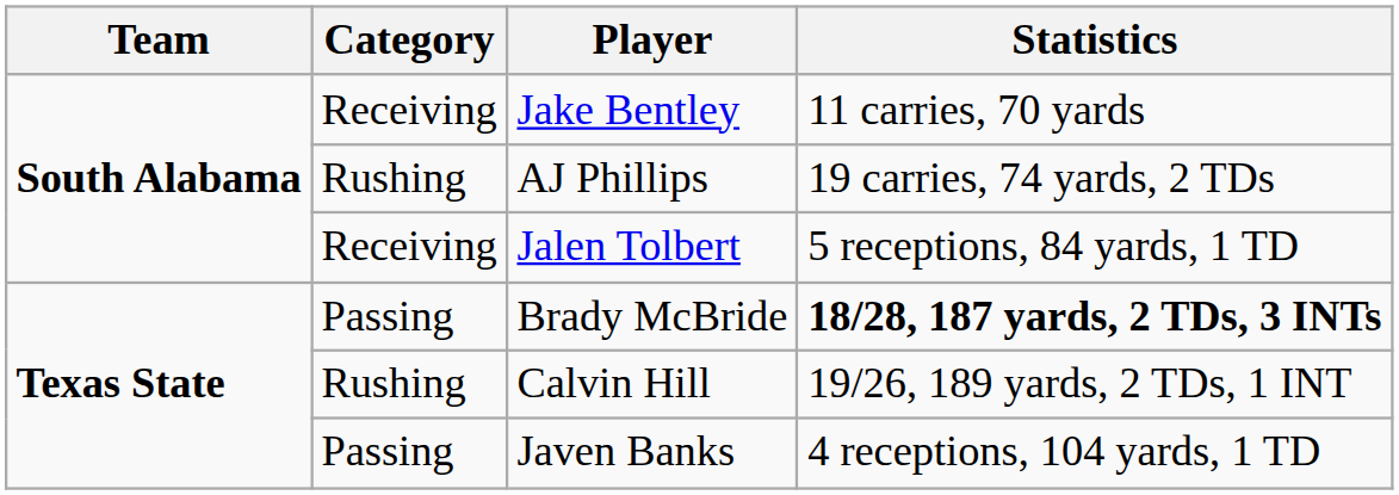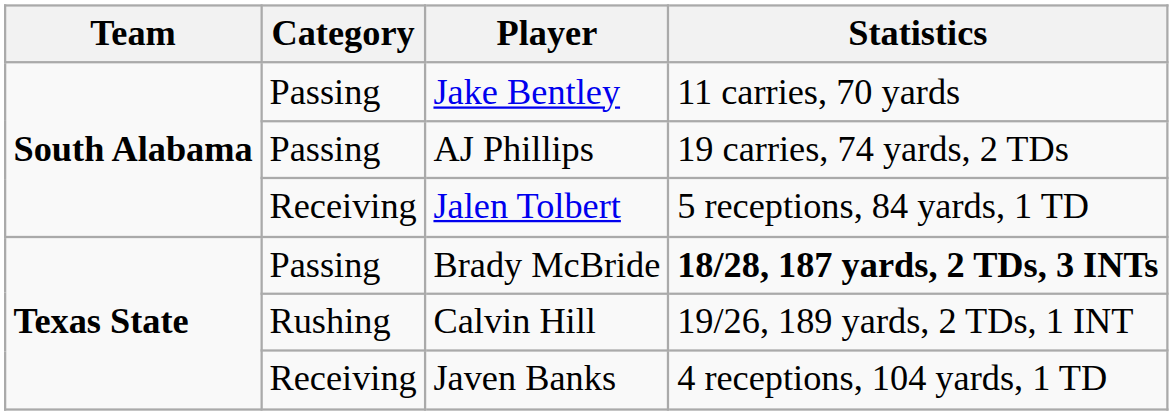Jake Bentley | Category: Receiving -> Passing
AJ Phillips | Category: Rushing -> Passing
Javen Banks | Category: Passing -> Receiving
